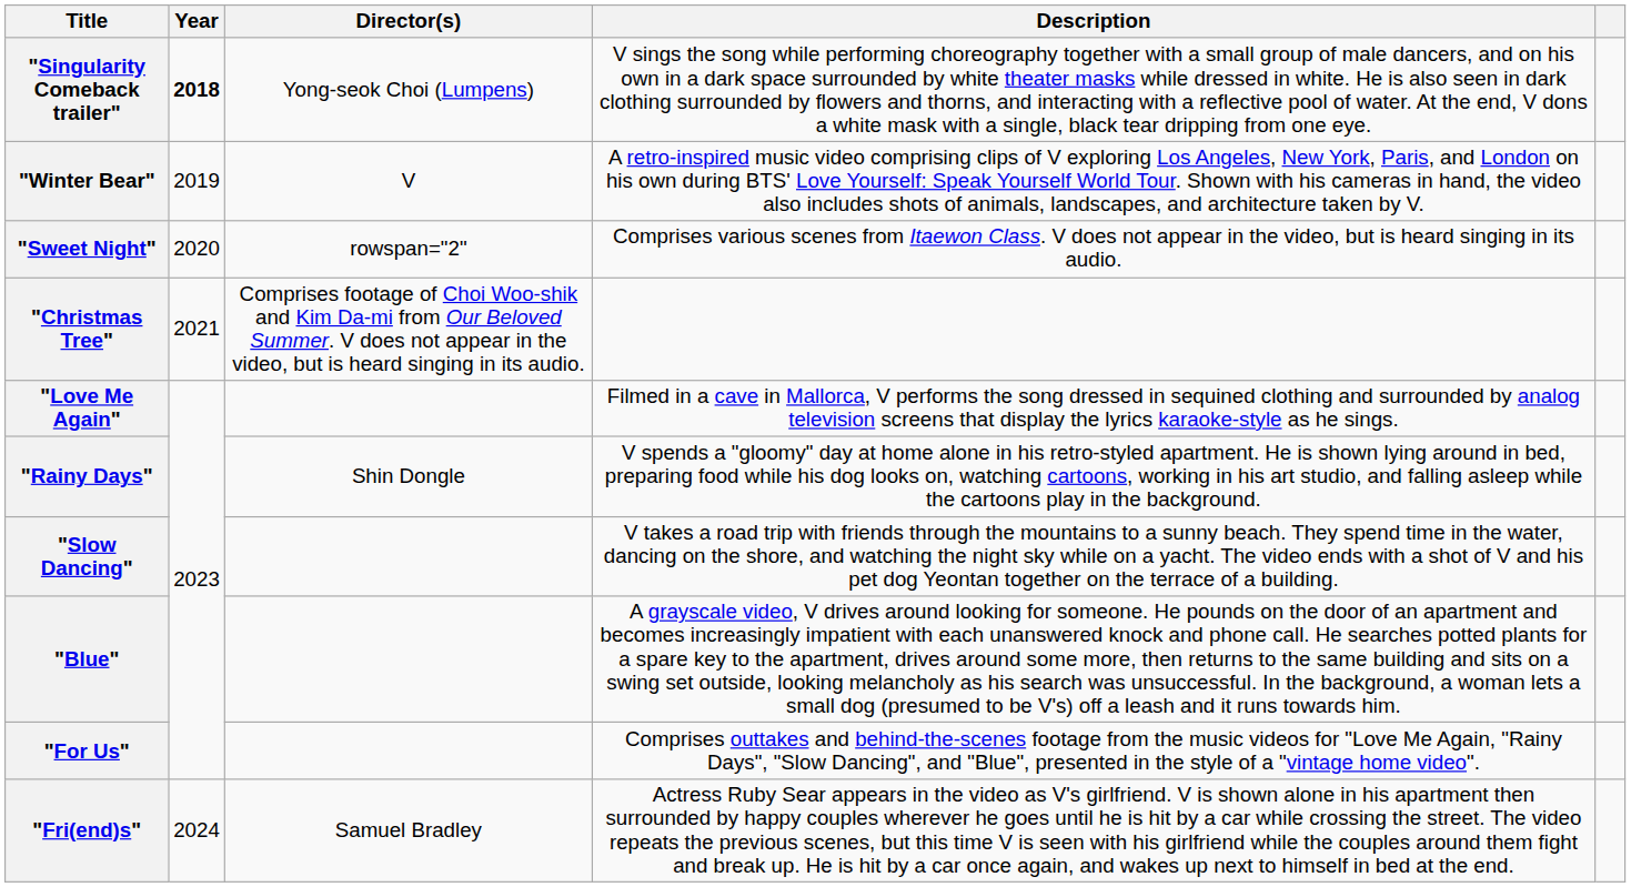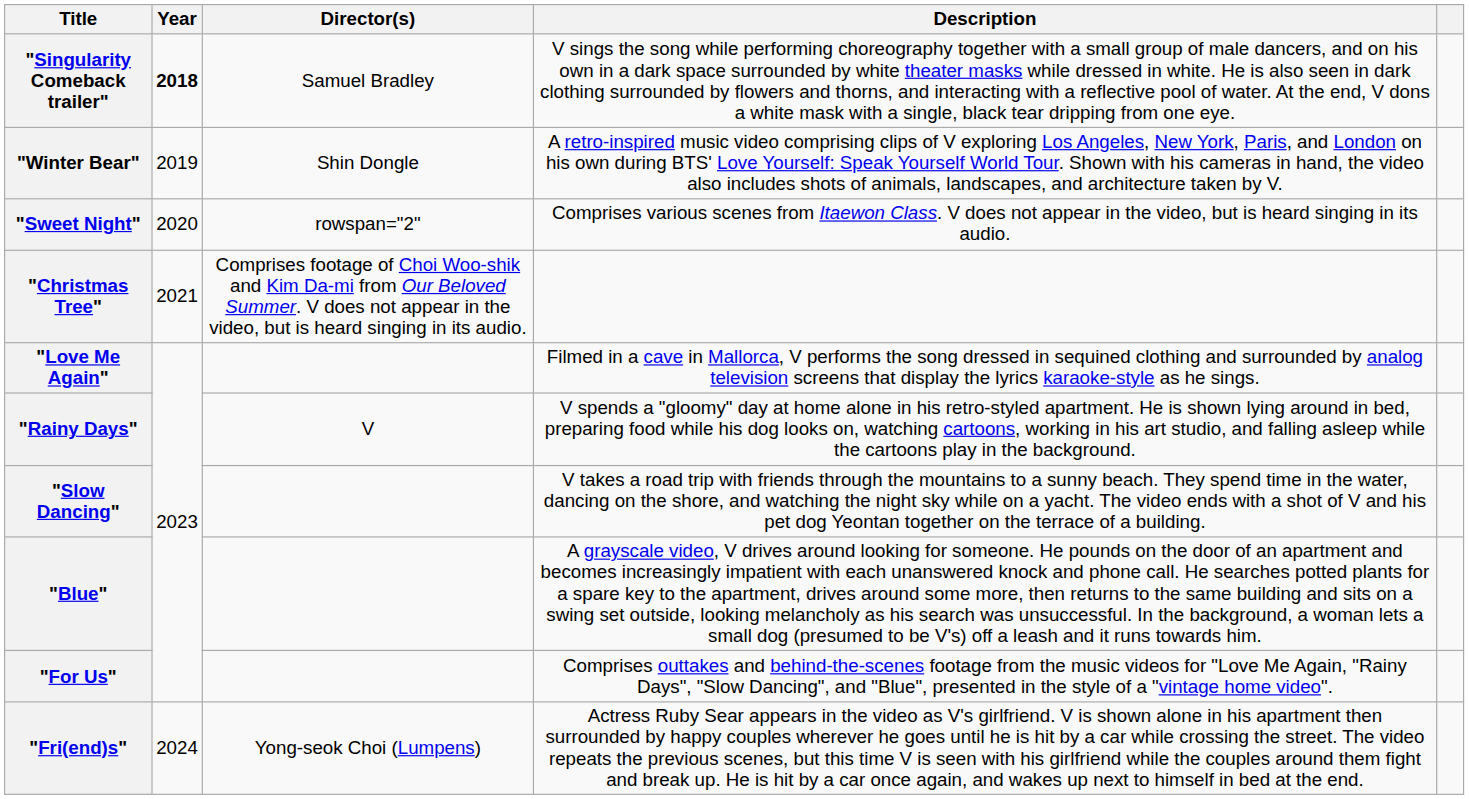"Singularity Comeback trailer" | Director(s): Yong-seok Choi (Lumpens) -> Samuel Bradley
"Winter Bear" | Director(s): V -> Shin Dongle
"Rainy Days" | Director(s): Shin Dongle -> V
"Fri(end)s" | Director(s): Samuel Bradley -> Yong-seok Choi (Lumpens)
